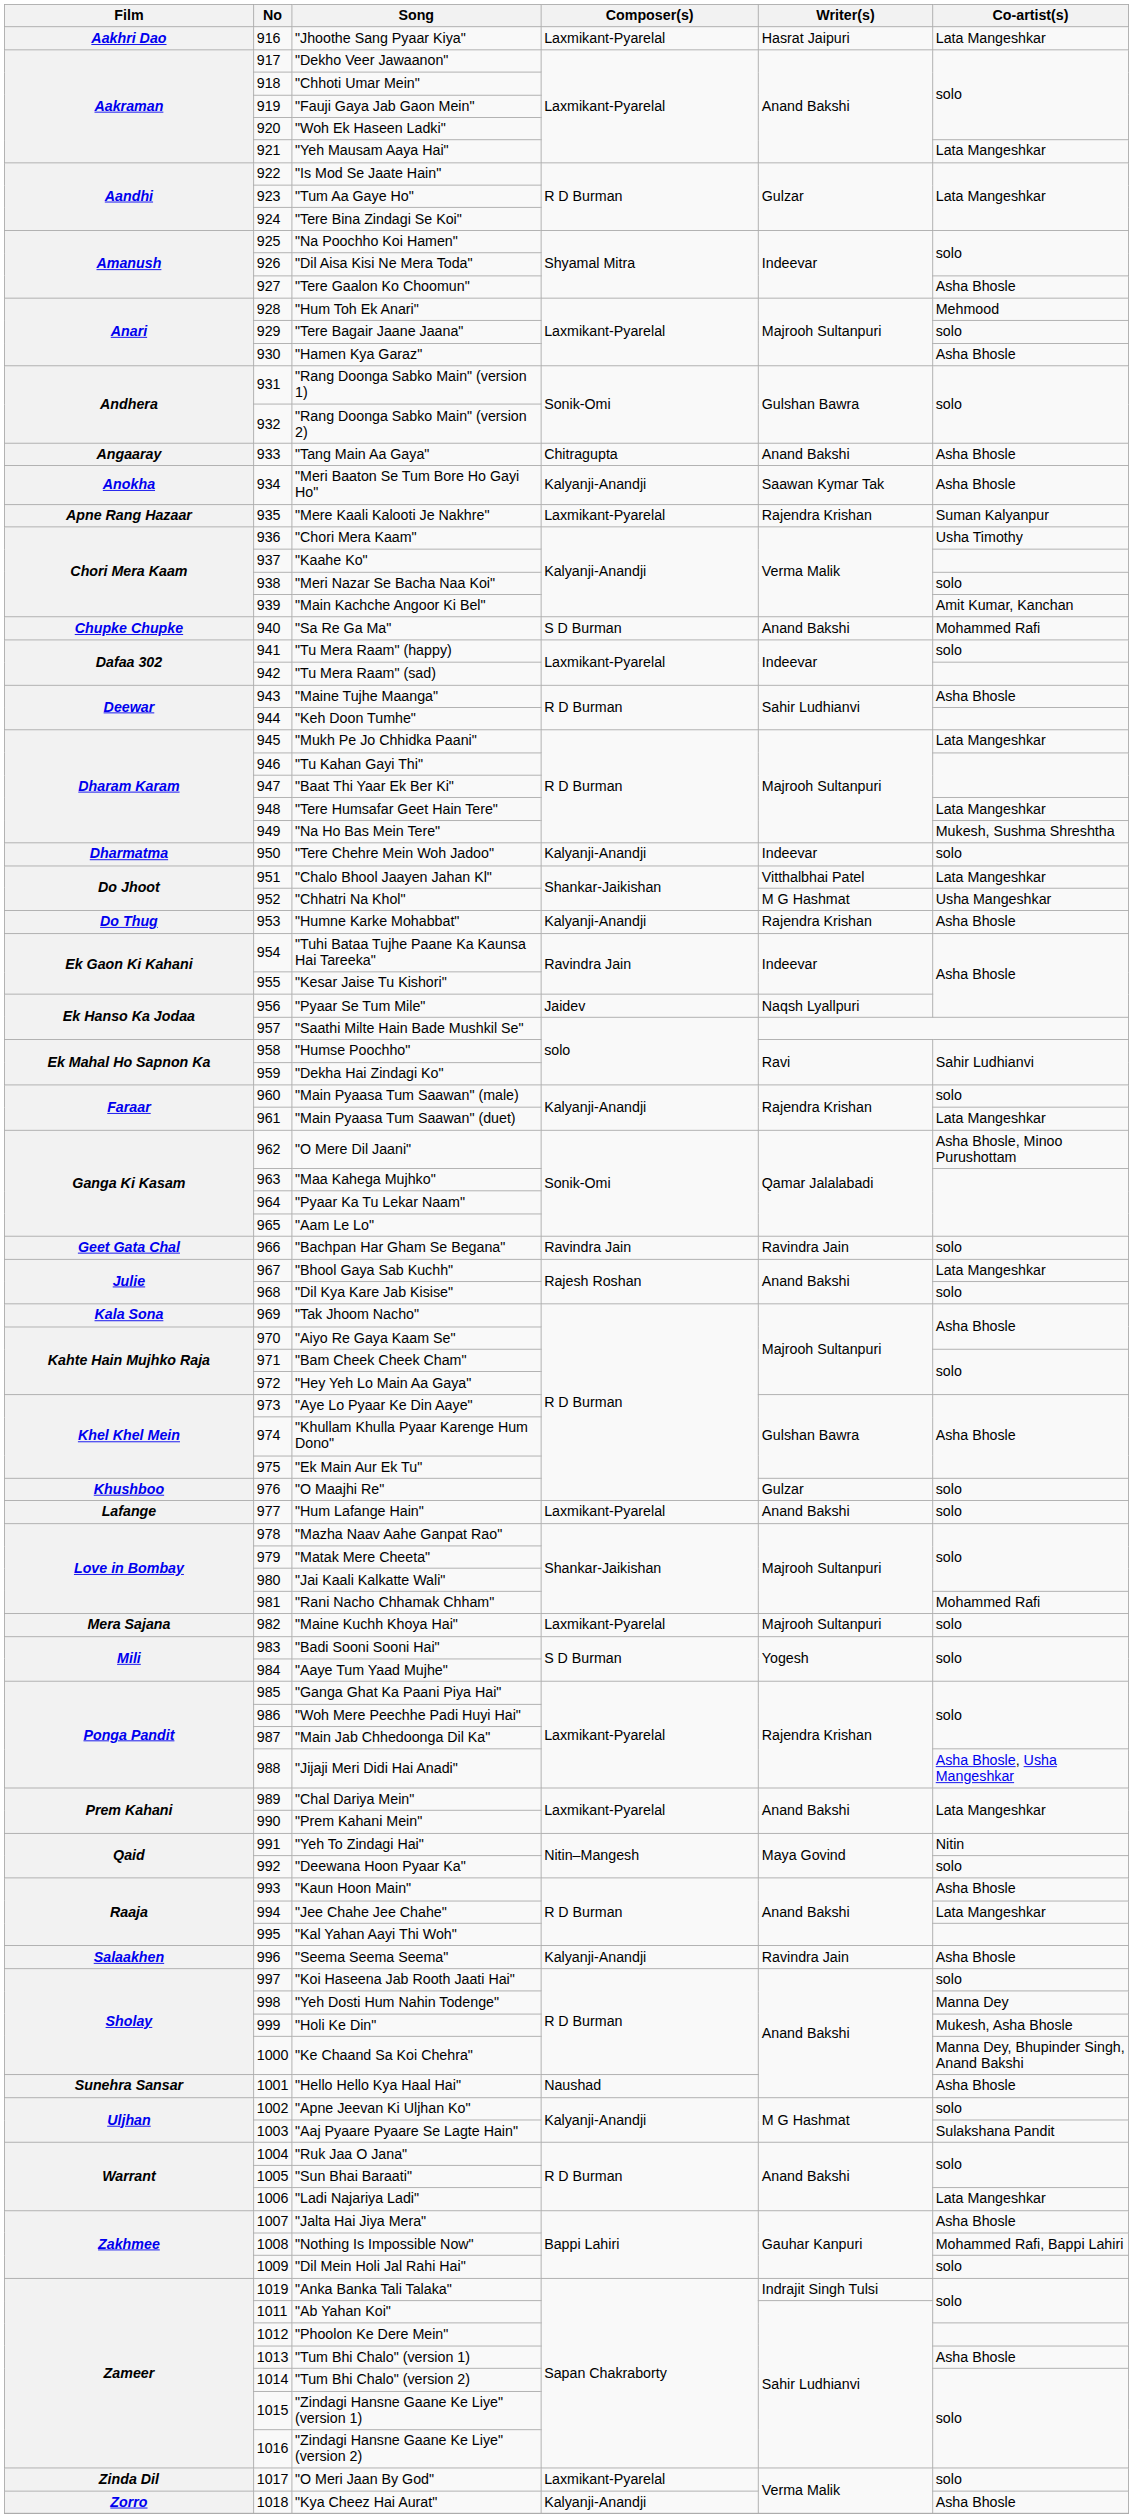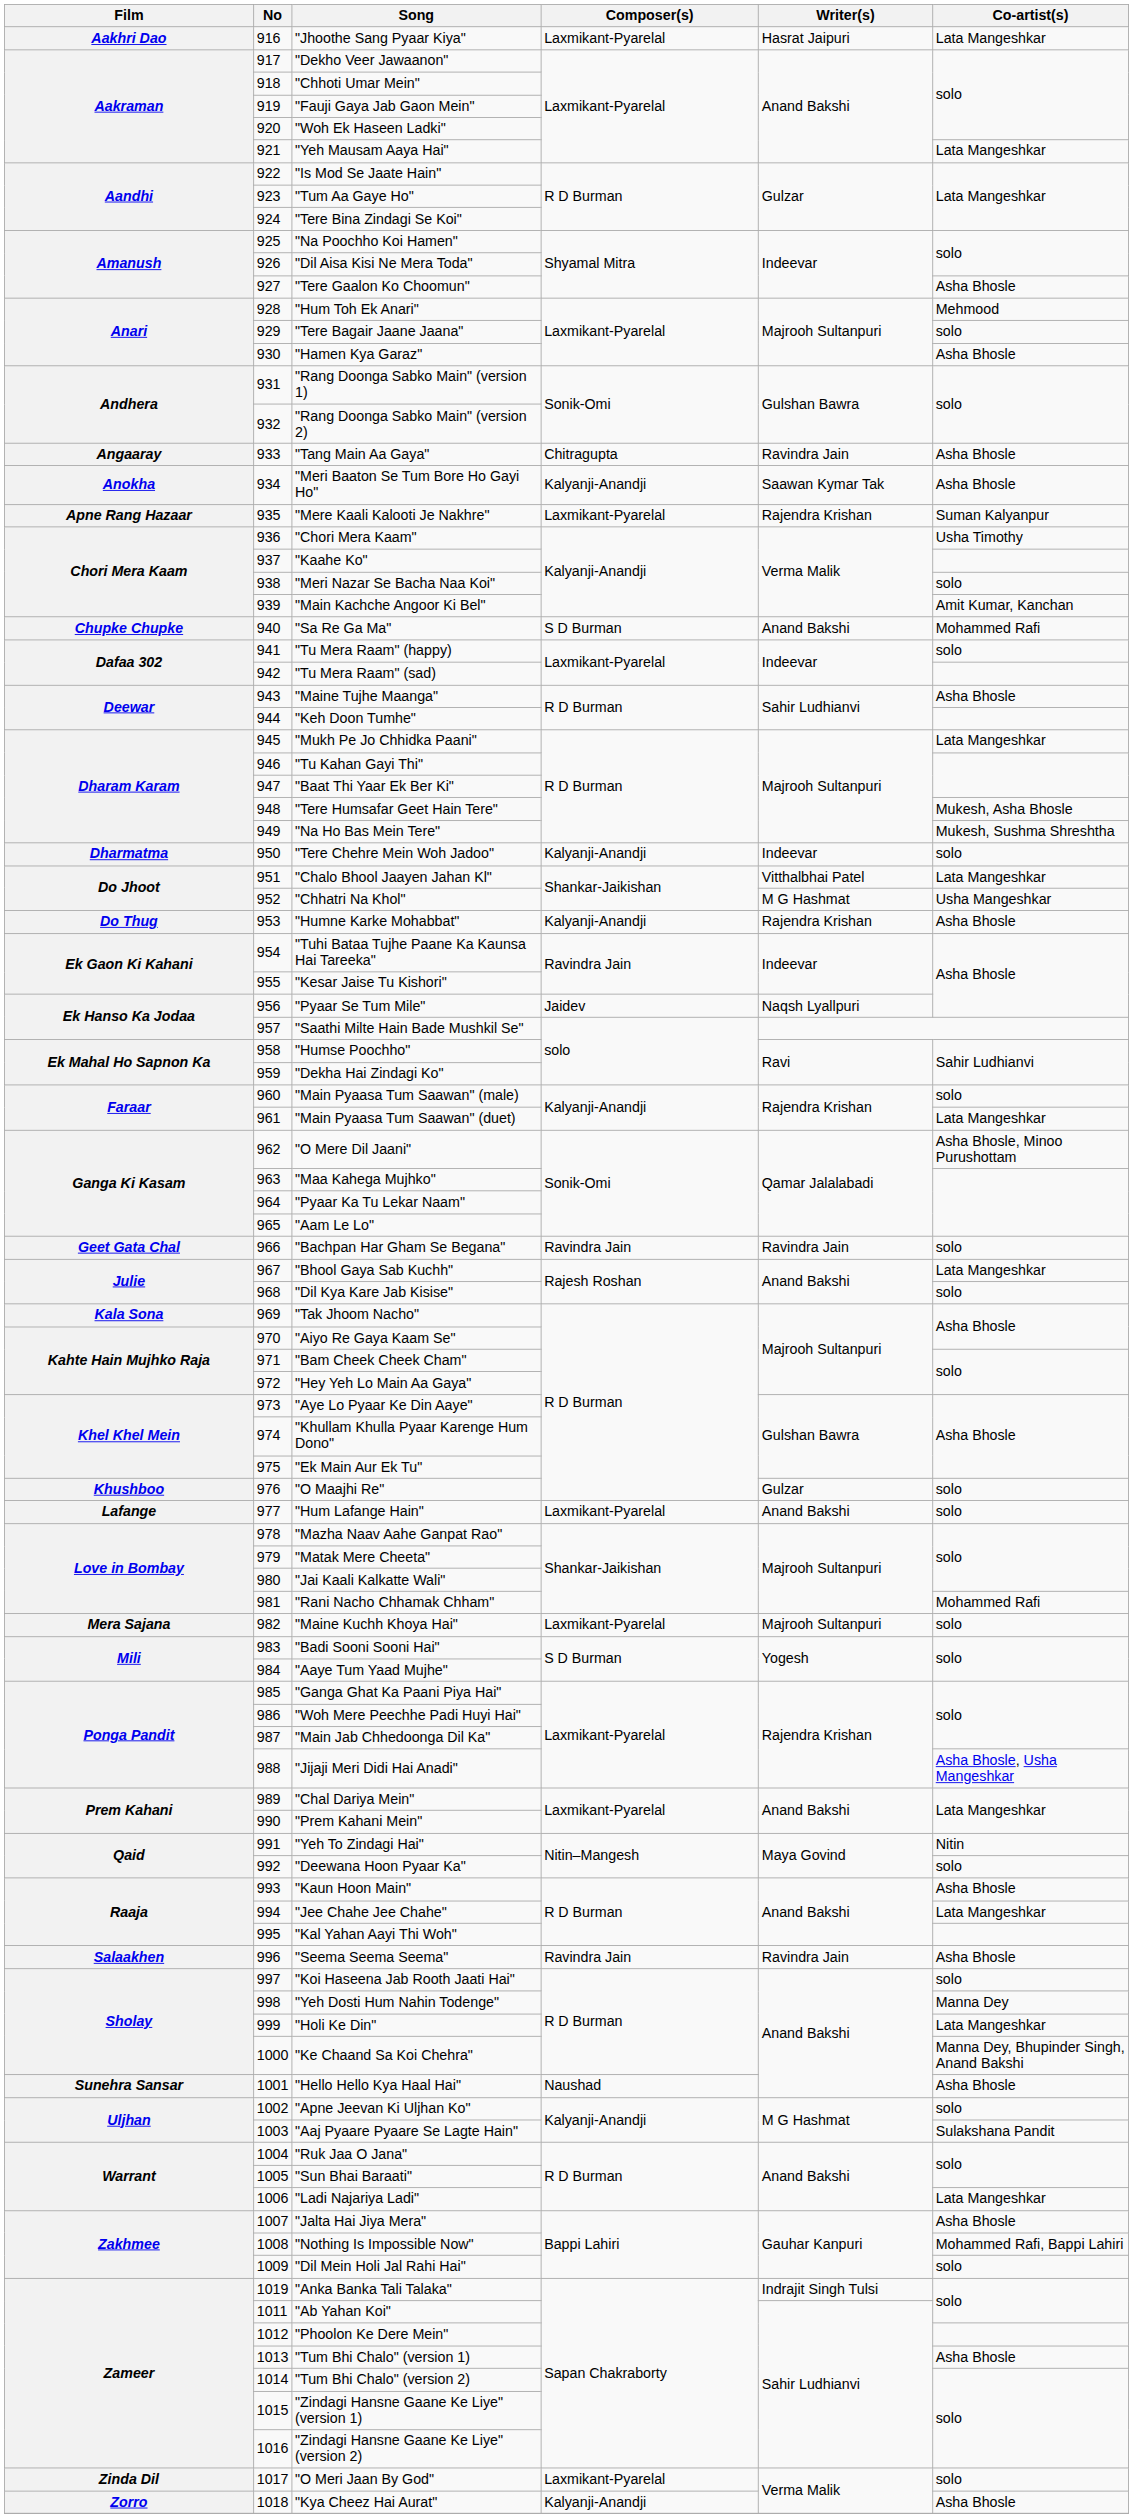"Tang Main Aa Gaya" | Writer(s): Anand Bakshi -> Ravindra Jain
"Tere Humsafar Geet Hain Tere" | Co-artist(s): Lata Mangeshkar -> Mukesh, Asha Bhosle
"Seema Seema Seema" | Composer(s): Kalyanji-Anandji -> Ravindra Jain
"Holi Ke Din" | Co-artist(s): Mukesh, Asha Bhosle -> Lata Mangeshkar
